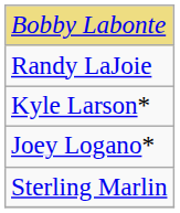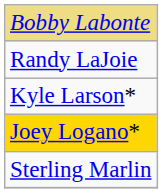row 4 | column 1: no background -> gold background
